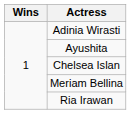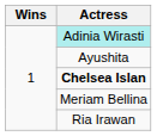Adinia Wirasti | Actress: no background -> paleturquoise background
Chelsea Islan | Actress: normal -> bold
